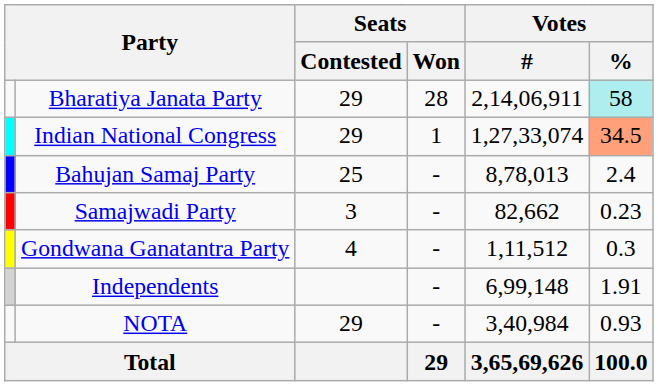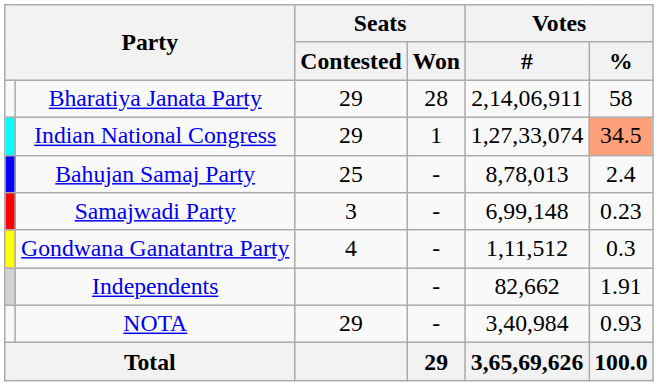Bharatiya Janata Party | Votes / %: paleturquoise background -> no background
Samajwadi Party | Votes / #: 82,662 -> 6,99,148
Independents | Votes / #: 6,99,148 -> 82,662
